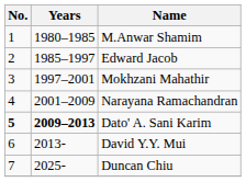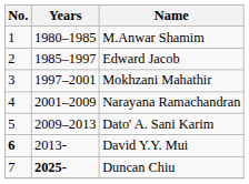Dato' A. Sani Karim | No.: bold -> normal
Dato' A. Sani Karim | Years: bold -> normal
David Y.Y. Mui | No.: normal -> bold
Duncan Chiu | Years: normal -> bold
